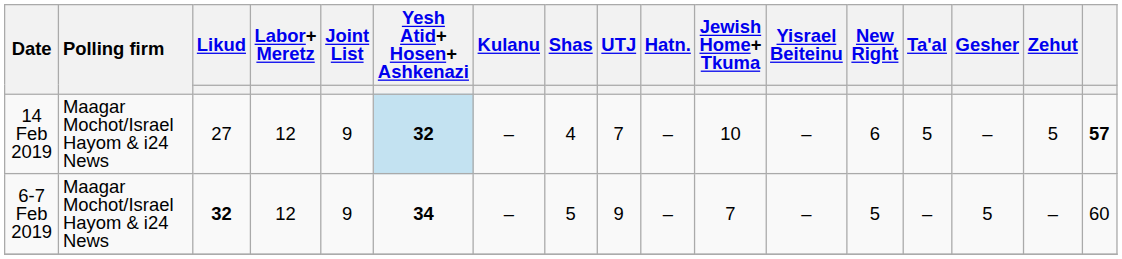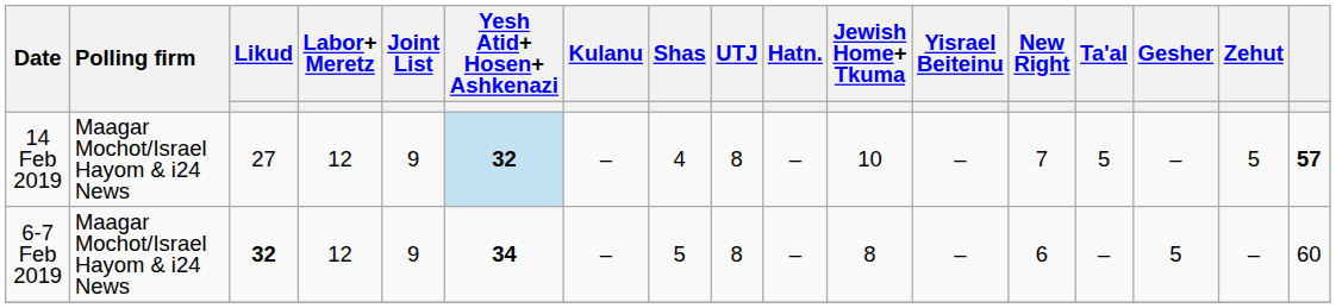14 Feb 2019 | UTJ: 7 -> 8
14 Feb 2019 | New Right: 6 -> 7
6-7 Feb 2019 | UTJ: 9 -> 8
6-7 Feb 2019 | Jewish Home+ Tkuma: 7 -> 8
6-7 Feb 2019 | New Right: 5 -> 6
